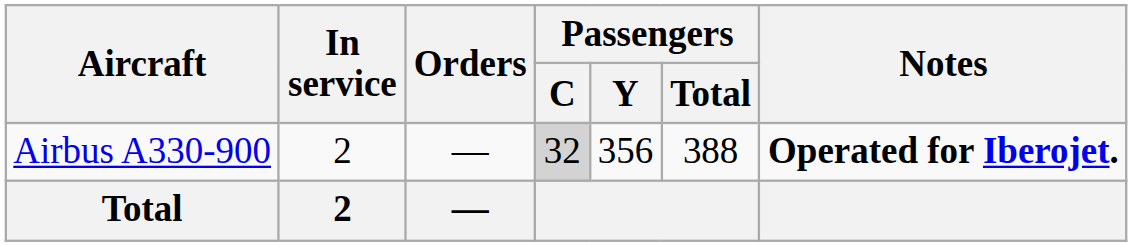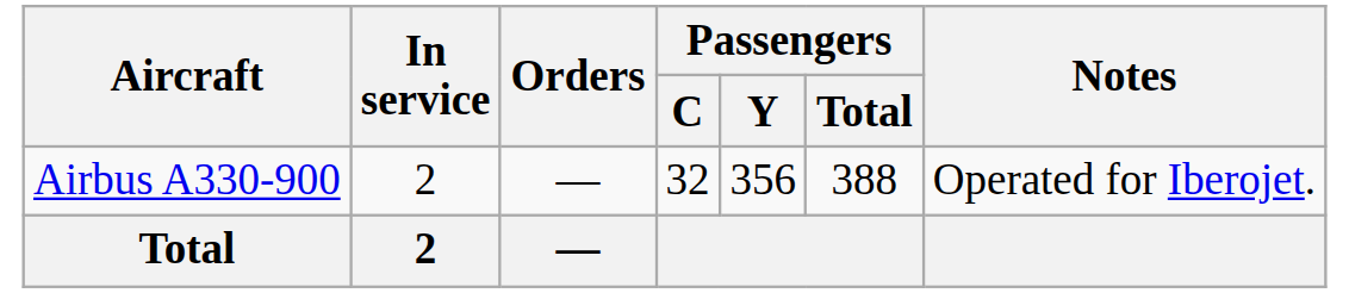Airbus A330-900 | Passengers / C: lightgrey background -> no background
Airbus A330-900 | Notes: bold -> normal
